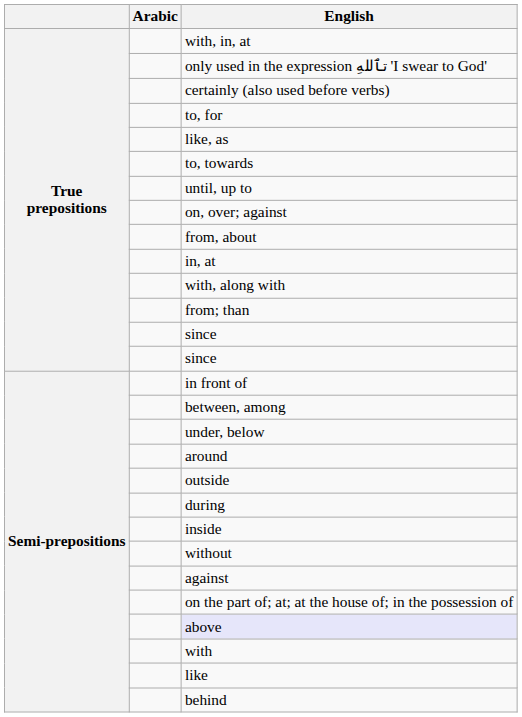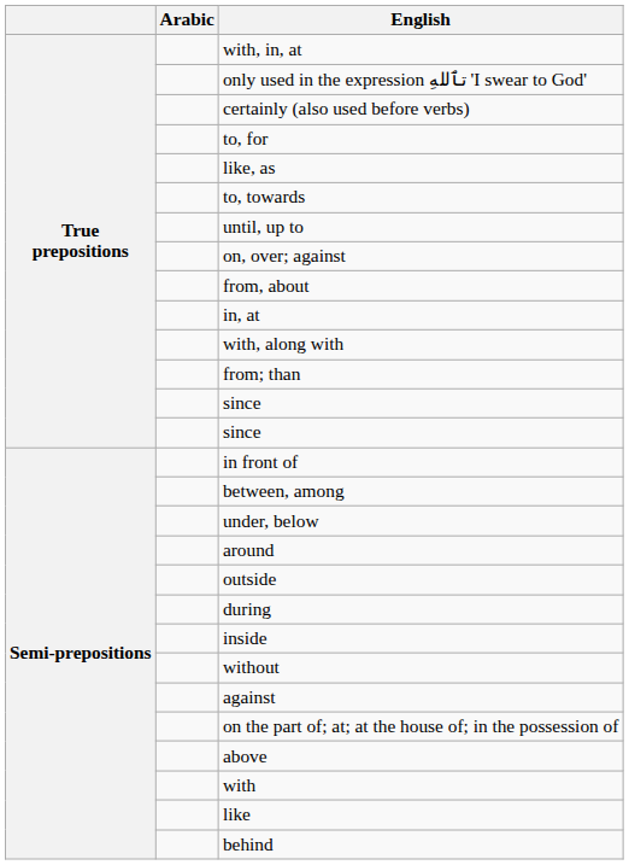above | English: lavender background -> no background
